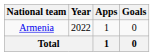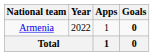Armenia | Goals: normal -> bold
